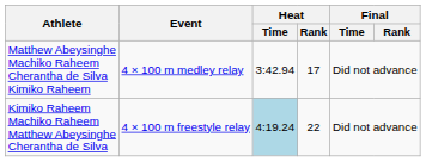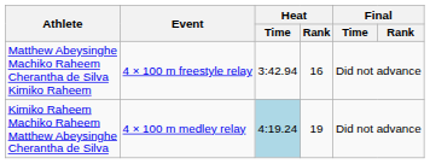row 3 | Event: 4 × 100 m medley relay -> 4 × 100 m freestyle relay
row 3 | Heat / Rank: 17 -> 16
row 4 | Event: 4 × 100 m freestyle relay -> 4 × 100 m medley relay
row 4 | Heat / Rank: 22 -> 19
